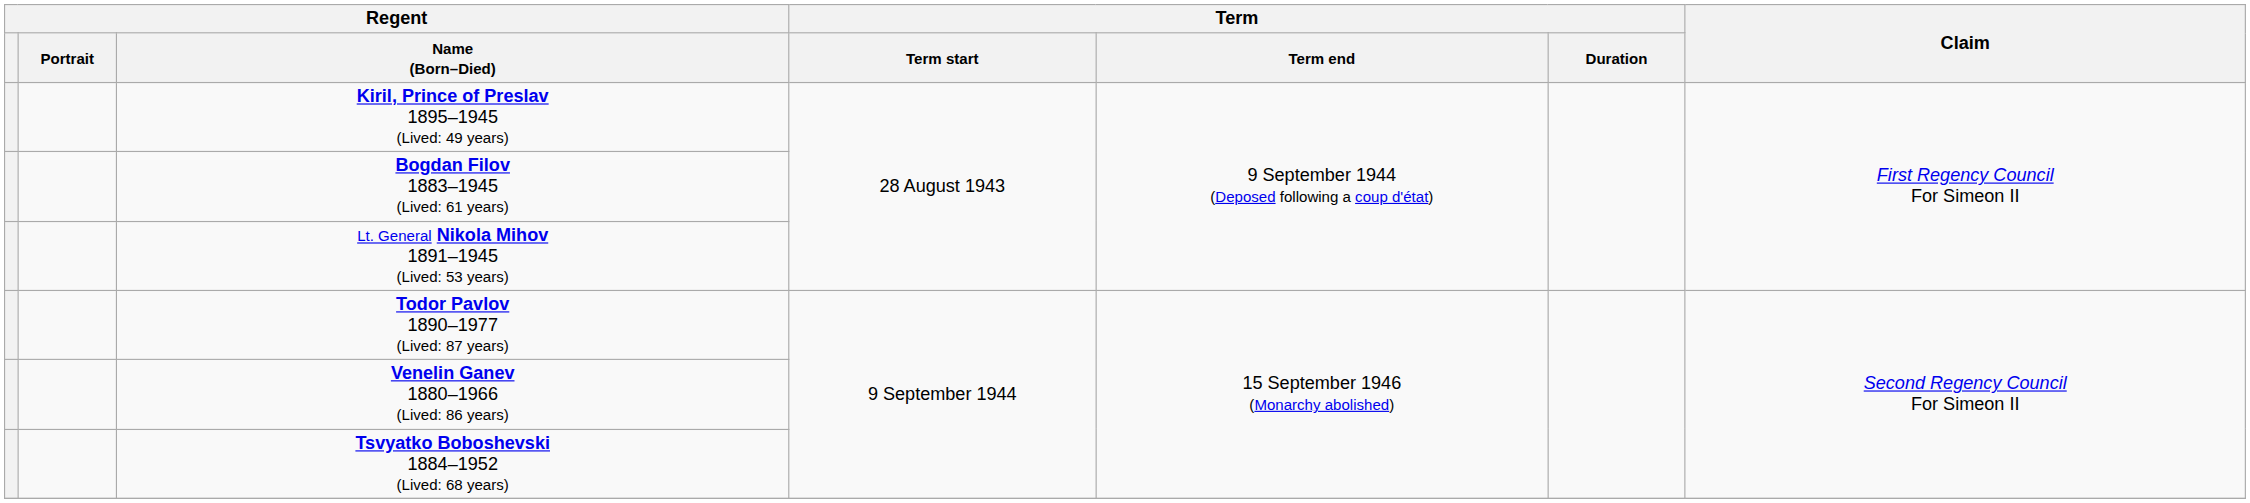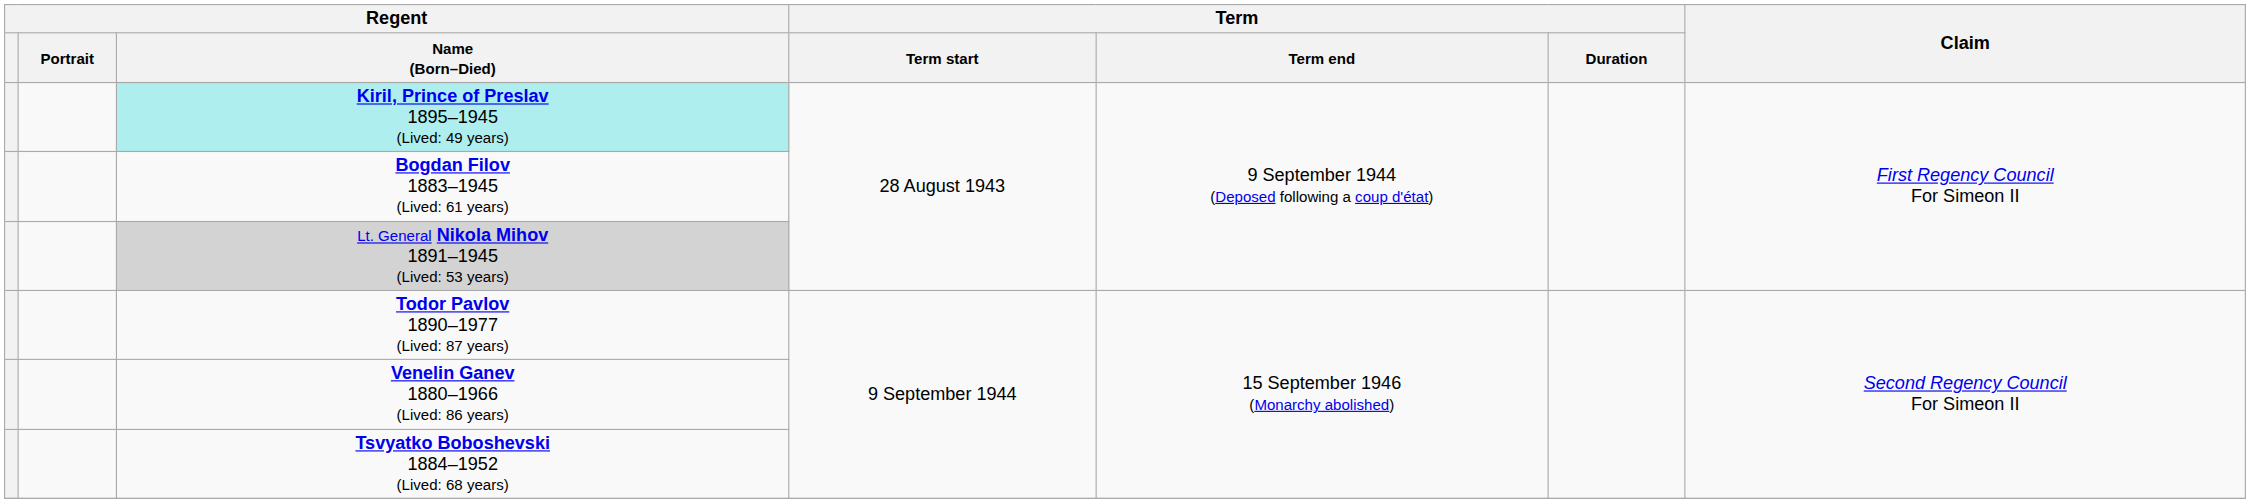Kiril, Prince of Preslav 1895–1945 (Lived: 49 years) | Regent / Name (Born–Died): no background -> paleturquoise background
Lt. General Nikola Mihov 1891–1945 (Lived: 53 years) | Regent / Name (Born–Died): no background -> lightgrey background
